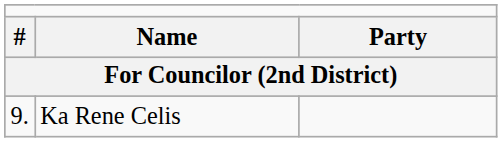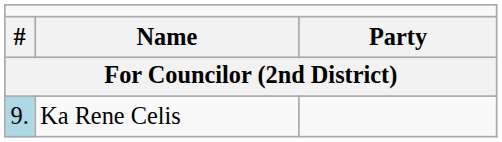Ka Rene Celis | column 1: no background -> lightblue background
